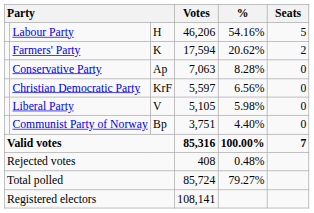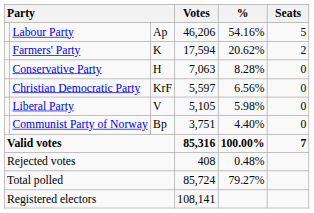Labour Party | column 3: H -> Ap
Conservative Party | column 3: Ap -> H
